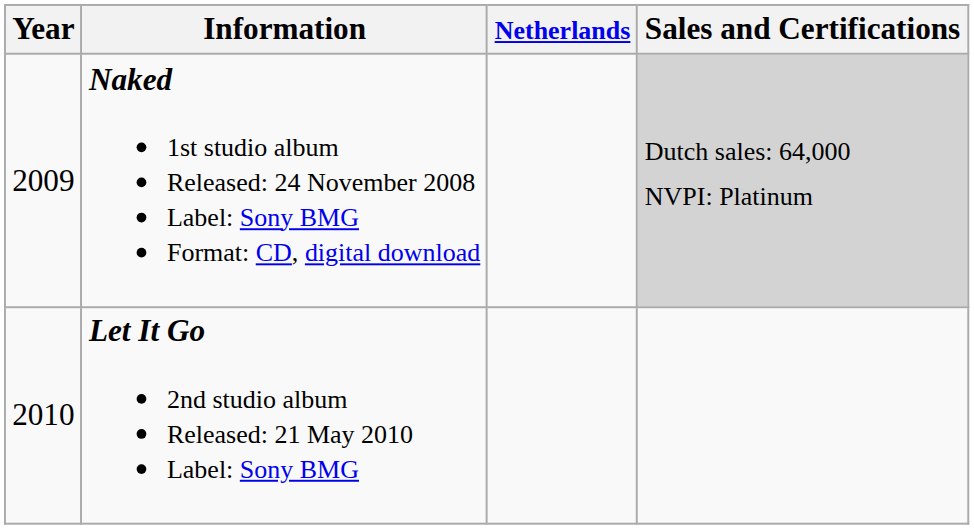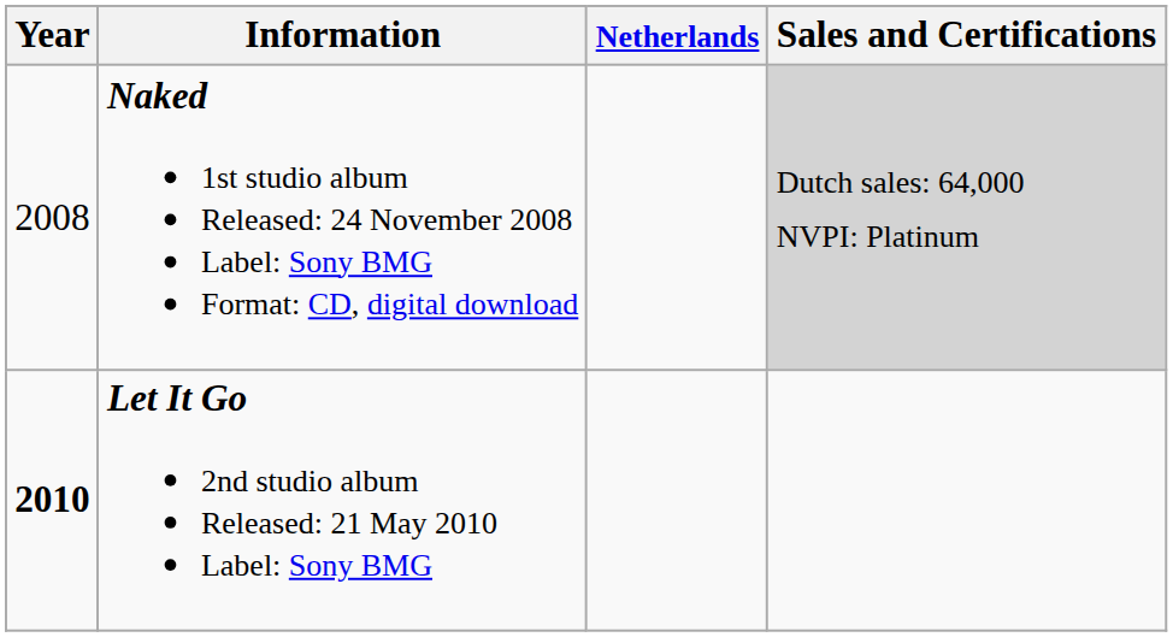row 2 | Year: 2009 -> 2008
row 3 | Year: normal -> bold
